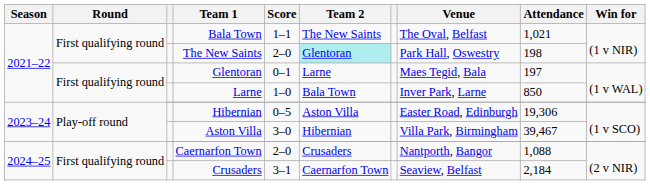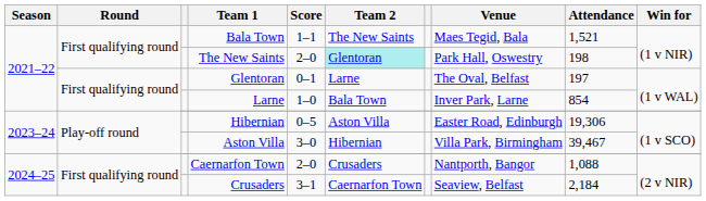row 2 | Venue: The Oval, Belfast -> Maes Tegid, Bala
row 2 | Attendance: 1,021 -> 1,521
row 4 | Venue: Maes Tegid, Bala -> The Oval, Belfast
row 5 | Attendance: 850 -> 854
